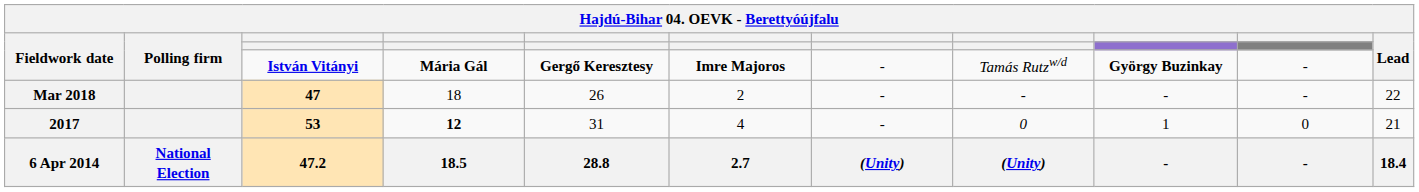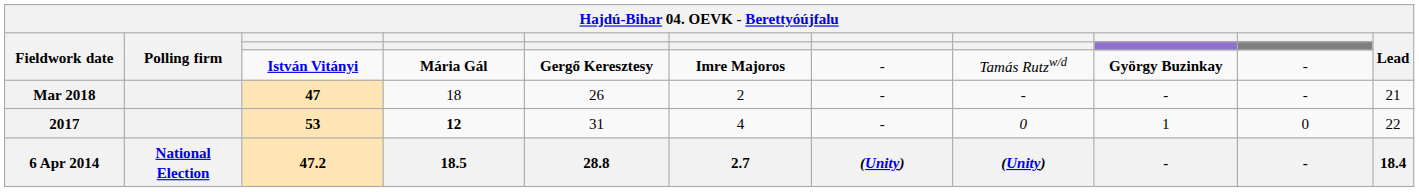Mar 2018 | Lead: 22 -> 21
2017 | Lead: 21 -> 22
